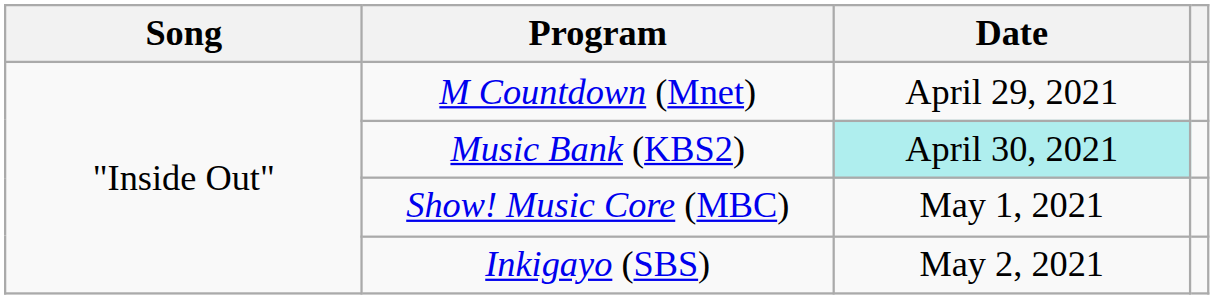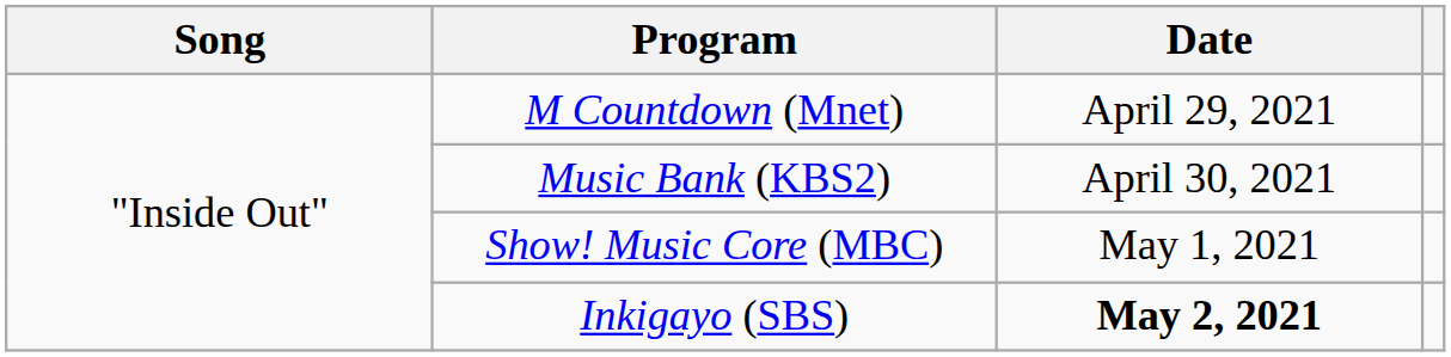Music Bank (KBS2) | Date: paleturquoise background -> no background
Inkigayo (SBS) | Date: normal -> bold
